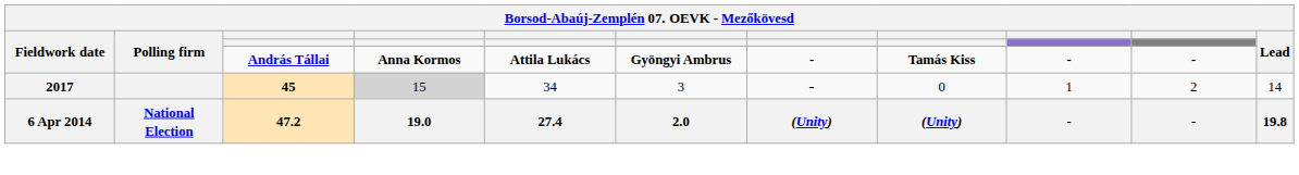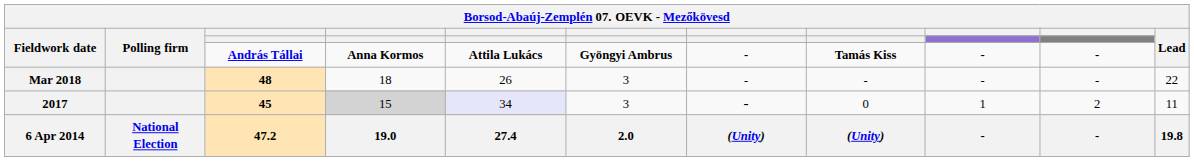+ row: Mar 2018 | 48 | 18 | 26 | 3 | - | - | - | - | 22
2017 | column 5: no background -> lavender background
2017 | Lead: 14 -> 11
